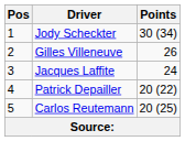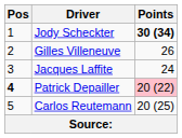Jody Scheckter | Points: normal -> bold
Patrick Depailler | Pos: normal -> bold
Patrick Depailler | Points: no background -> pink background
